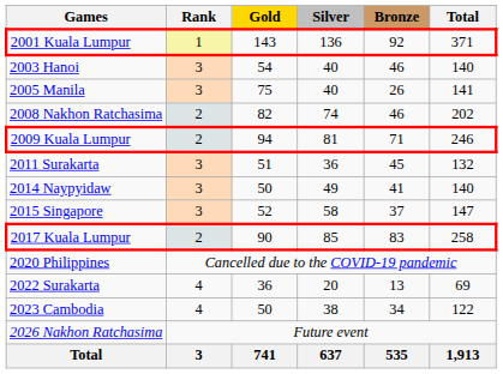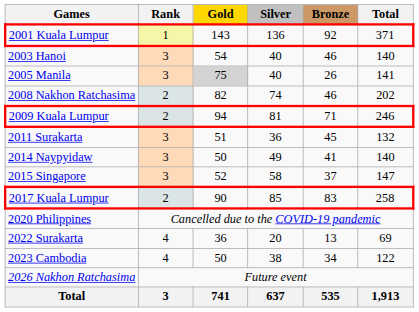2005 Manila | Gold: no background -> lightgrey background
